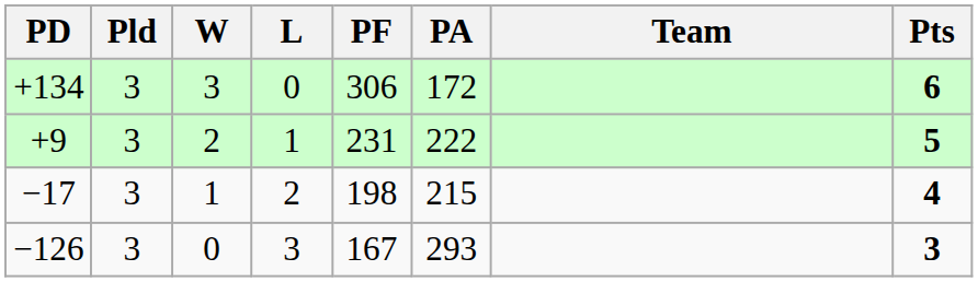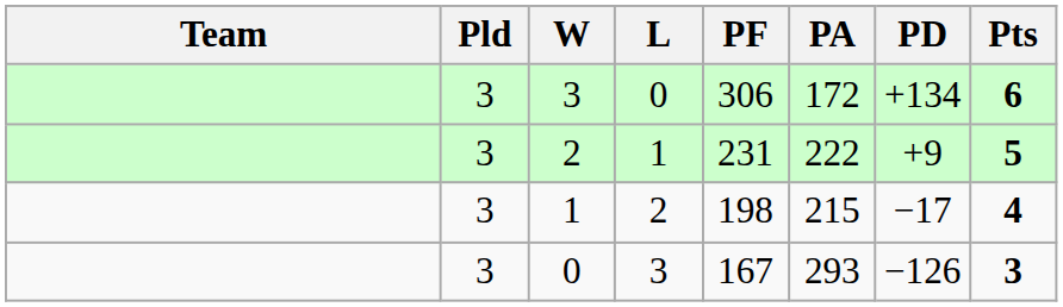columns swapped: Team <-> PD
